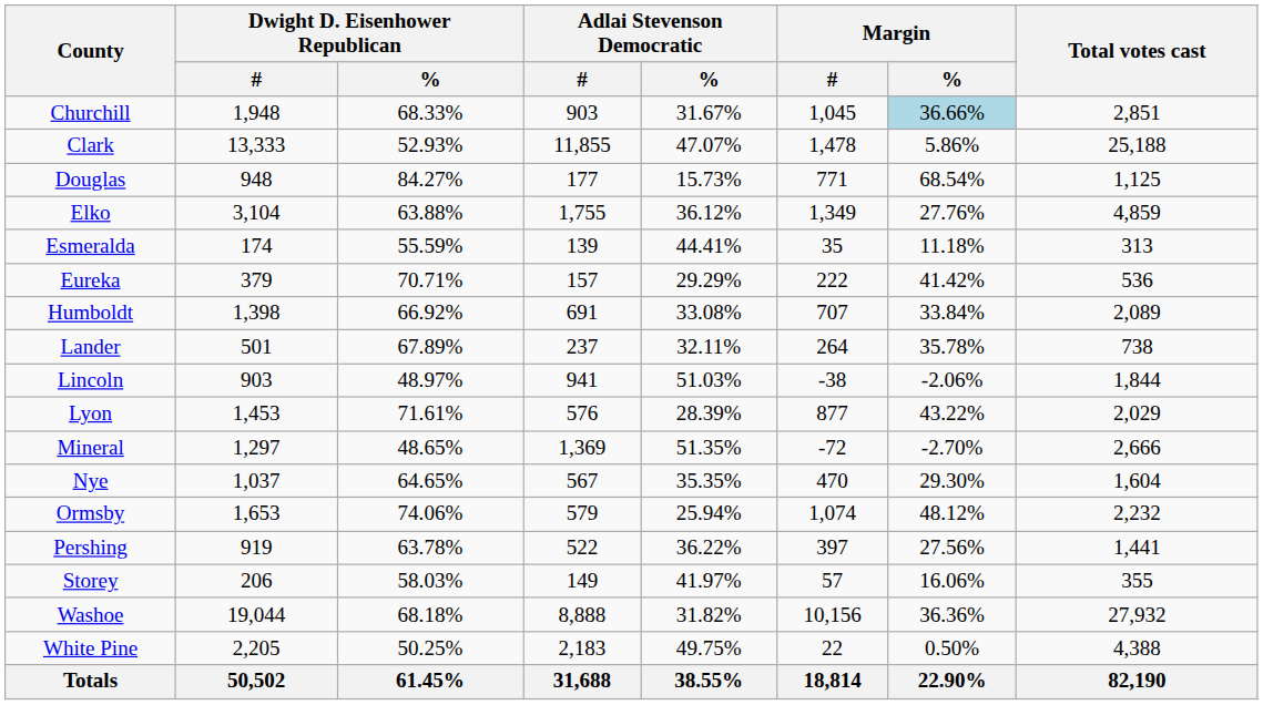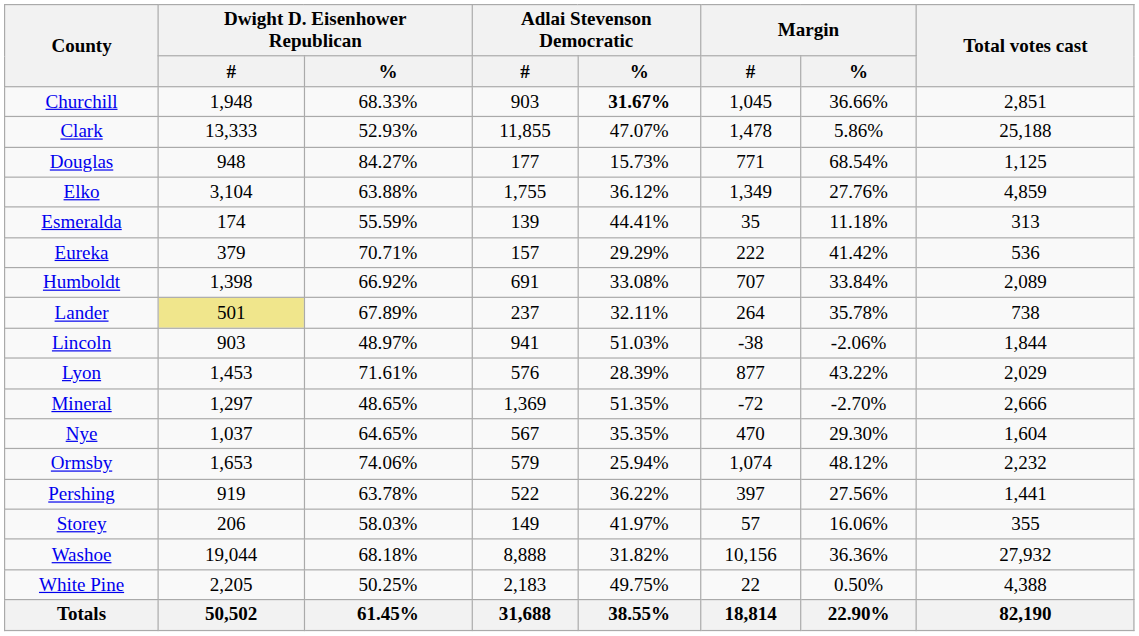Churchill | Adlai Stevenson Democratic / %: normal -> bold
Churchill | Margin / %: lightblue background -> no background
Lander | Dwight D. Eisenhower Republican / #: no background -> khaki background
